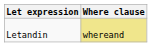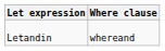Letandin | Where clause: khaki background -> no background
